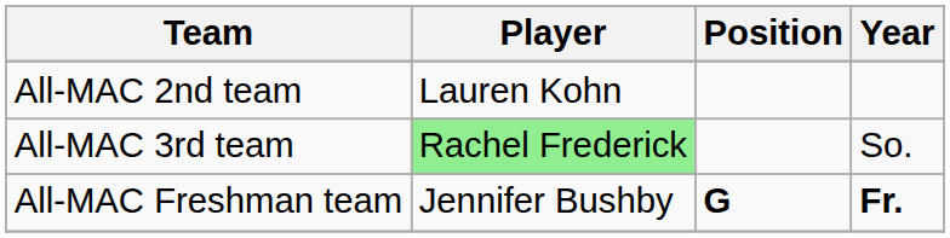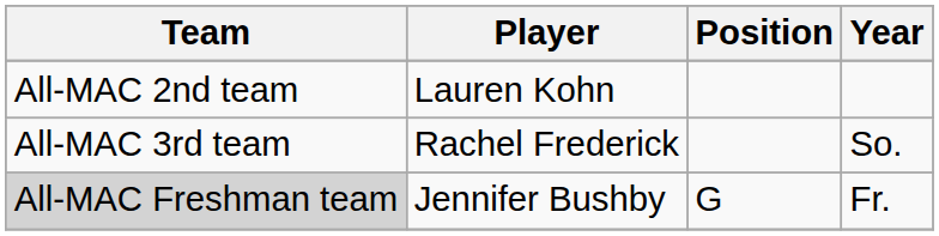row 3 | Player: lightgreen background -> no background
row 4 | Team: no background -> lightgrey background
row 4 | Position: bold -> normal
row 4 | Year: bold -> normal
